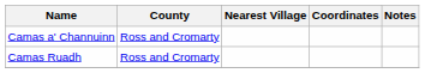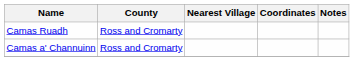rows swapped: Camas a' Channuinn <-> Camas Ruadh
